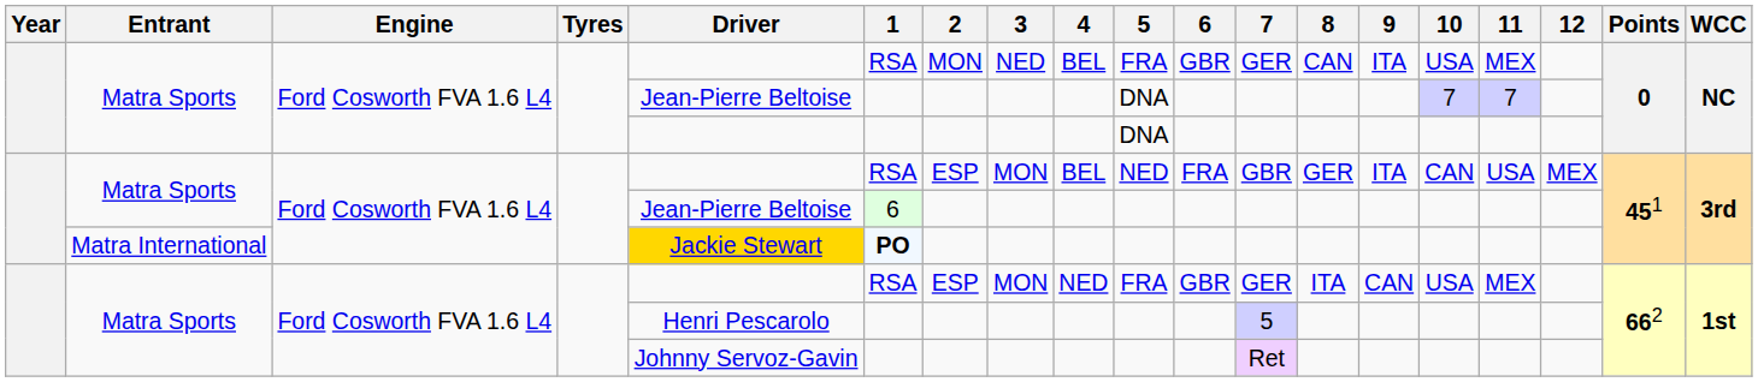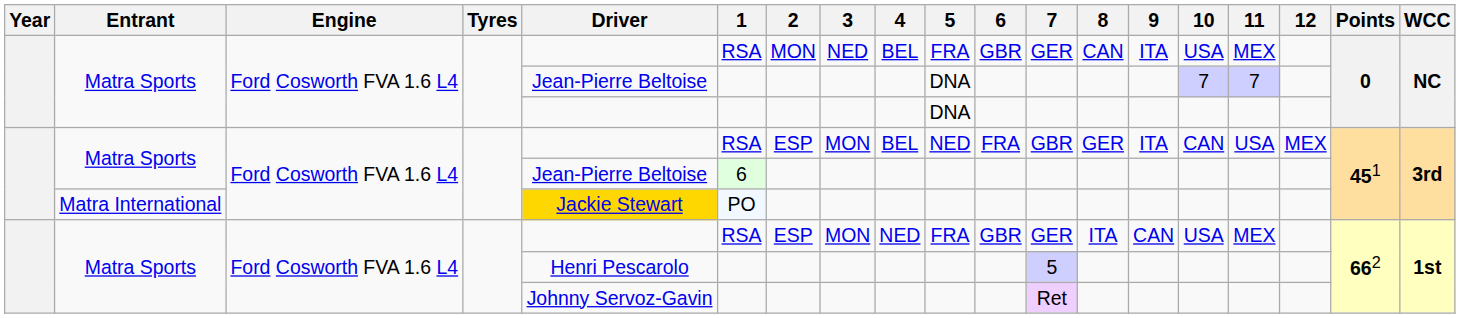Matra International | 1: bold -> normal
